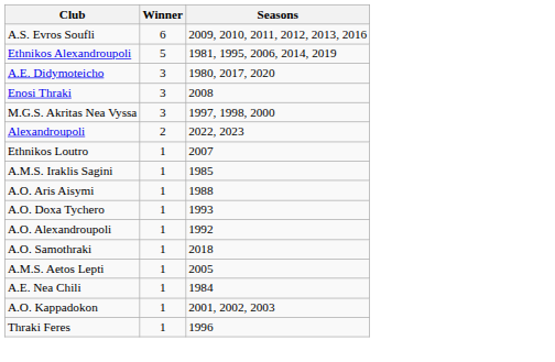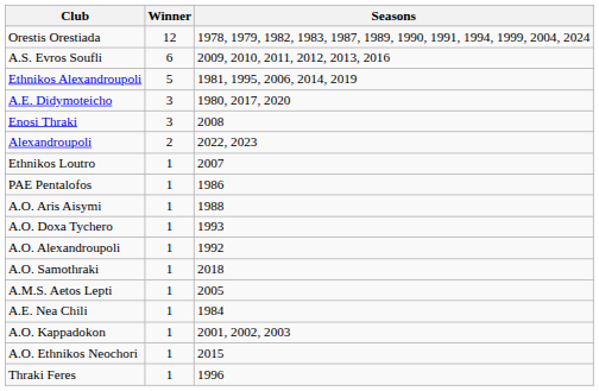+ row: Orestis Orestiada | 12 | 1978, 1979, 1982, 1983, 1987, 1989, 1990, 1991, 1994, 1999, 2004, 2024
- row: M.G.S. Akritas Nea Vyssa | 3 | 1997, 1998, 2000
- row: A.M.S. Iraklis Sagini | 1 | 1985
+ row: PAE Pentalofos | 1 | 1986
+ row: A.O. Ethnikos Neochori | 1 | 2015
